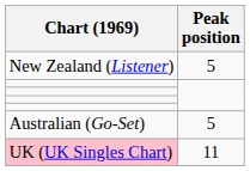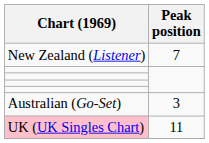row 2 | Peak position: 5 -> 7
row 7 | Peak position: 5 -> 3
